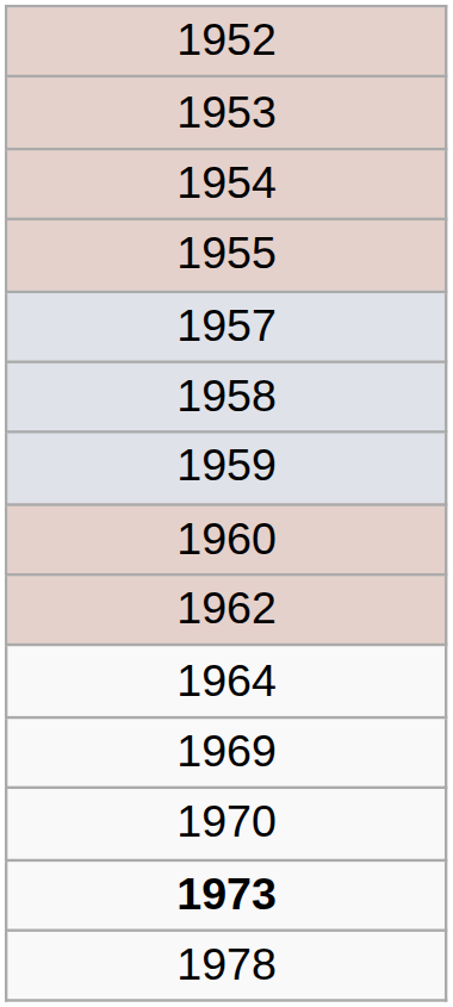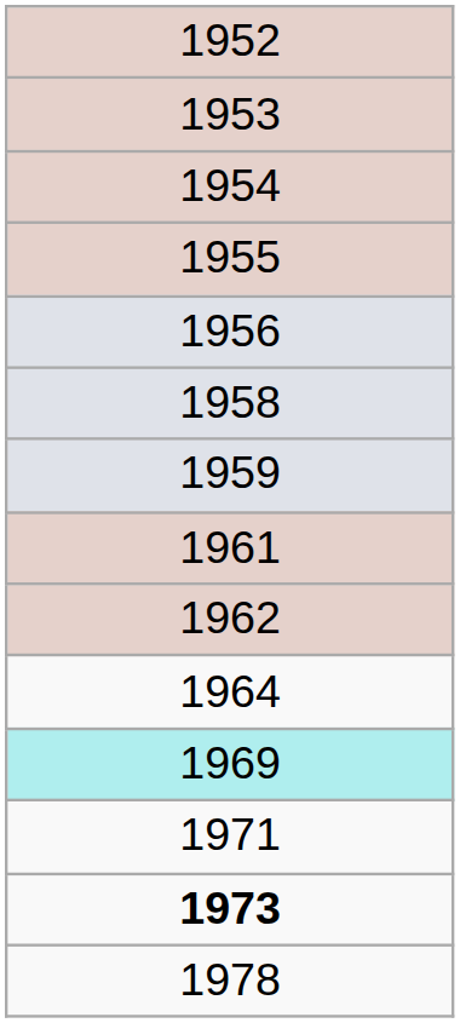row 5 | column 1: 1957 -> 1956
row 8 | column 1: 1960 -> 1961
row 11 | column 1: no background -> paleturquoise background
row 12 | column 1: 1970 -> 1971
